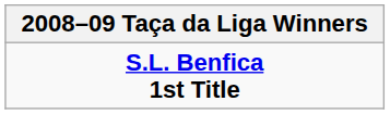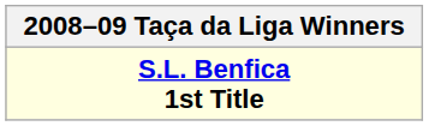row 2 | column 1: no background -> lightyellow background
